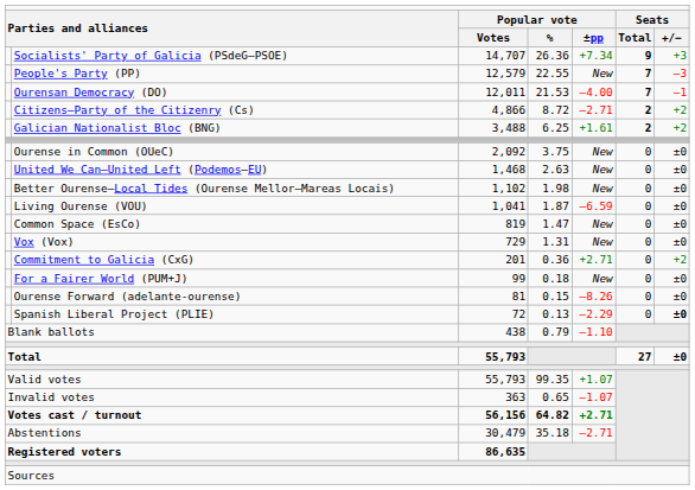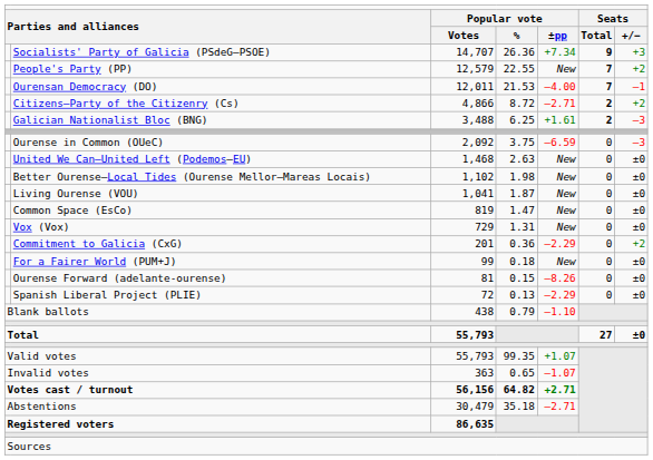People's Party (PP) | column 7: –3 -> +2
Galician Nationalist Bloc (BNG) | column 7: +2 -> –3
Ourense in Common (OUeC) | column 5: New -> –6.59
Ourense in Common (OUeC) | column 7: ±0 -> –3
Living Ourense (VOU) | column 5: –6.59 -> New
Commitment to Galicia (CxG) | column 5: +2.71 -> –2.29
Spanish Liberal Project (PLIE) | column 7: bold -> normal
